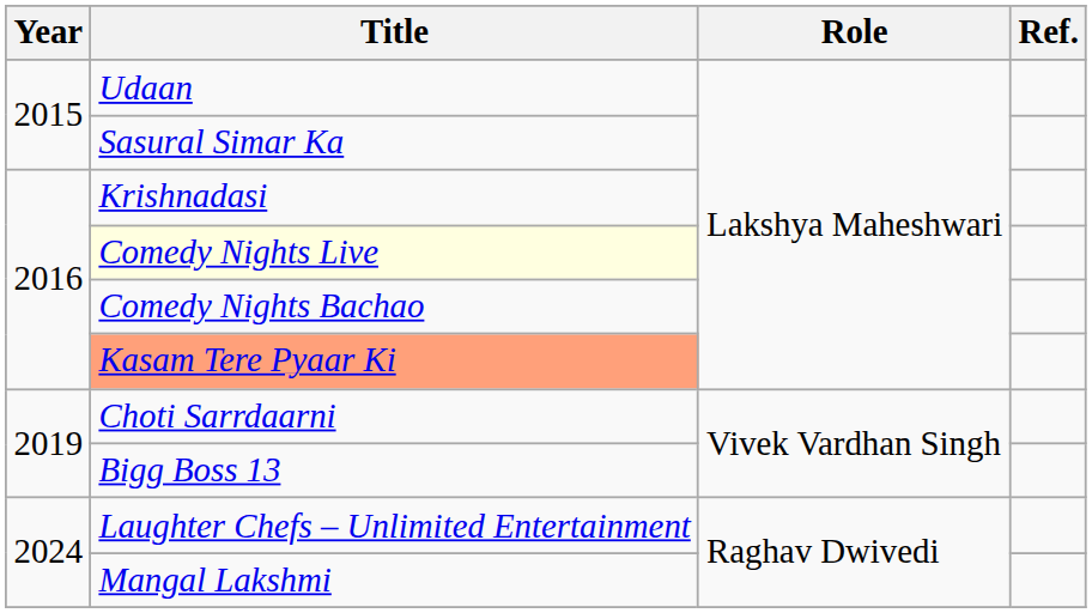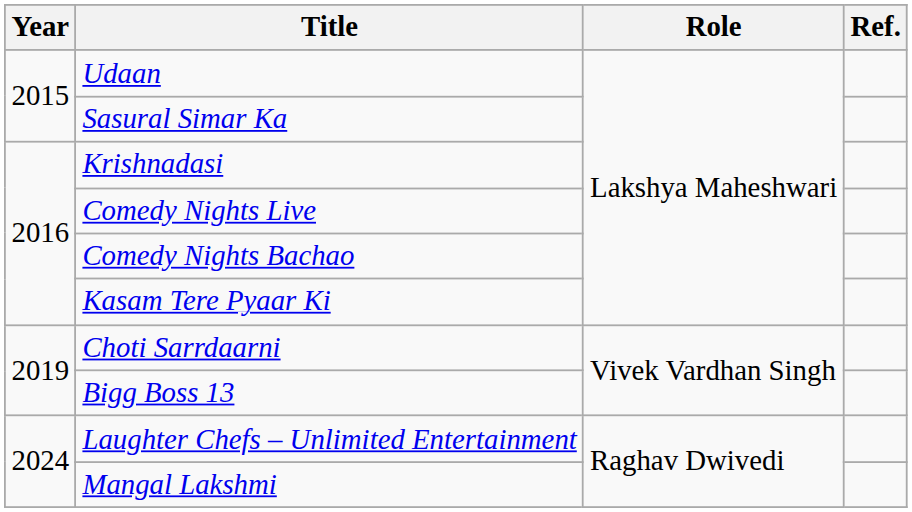Comedy Nights Live | Title: lightyellow background -> no background
Kasam Tere Pyaar Ki | Title: lightsalmon background -> no background
